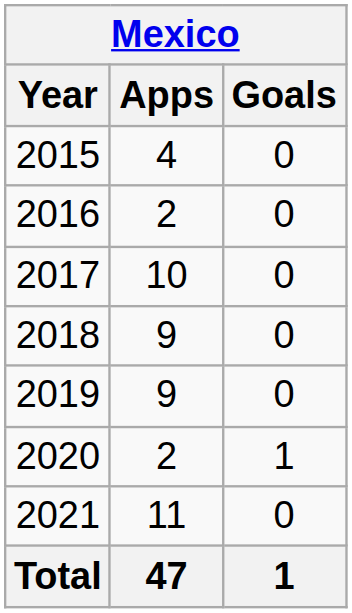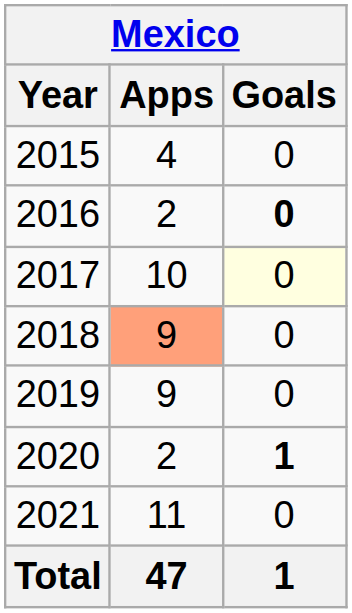2016 | Goals: normal -> bold
2017 | Goals: no background -> lightyellow background
2018 | Apps: no background -> lightsalmon background
2020 | Goals: normal -> bold
